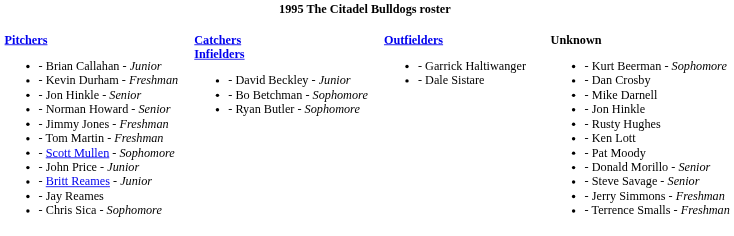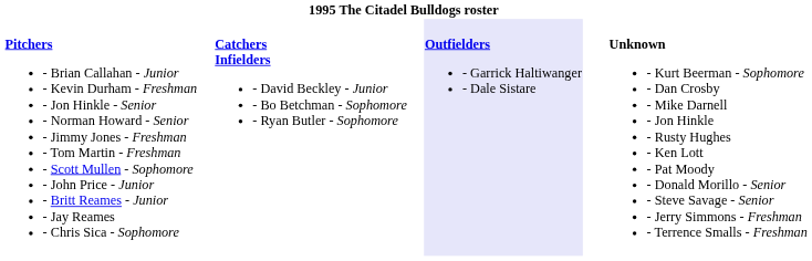row 2 | column 3: no background -> lavender background
